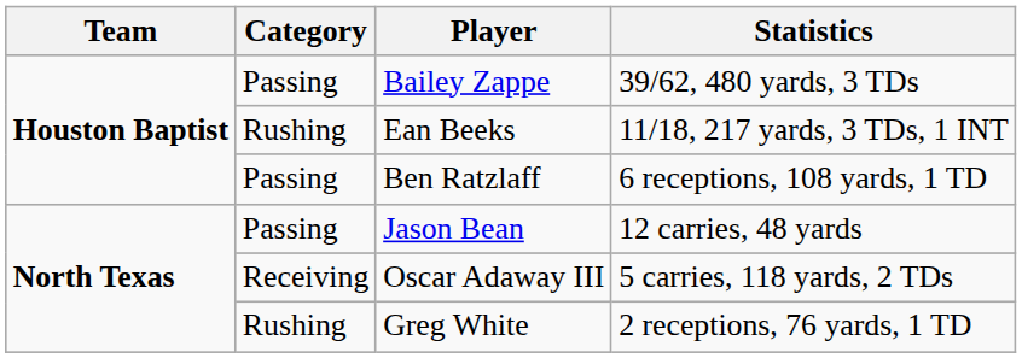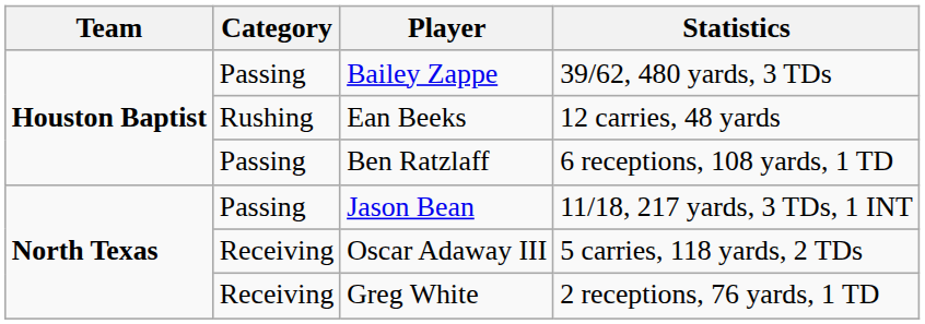Ean Beeks | Statistics: 11/18, 217 yards, 3 TDs, 1 INT -> 12 carries, 48 yards
Jason Bean | Statistics: 12 carries, 48 yards -> 11/18, 217 yards, 3 TDs, 1 INT
Greg White | Category: Rushing -> Receiving
